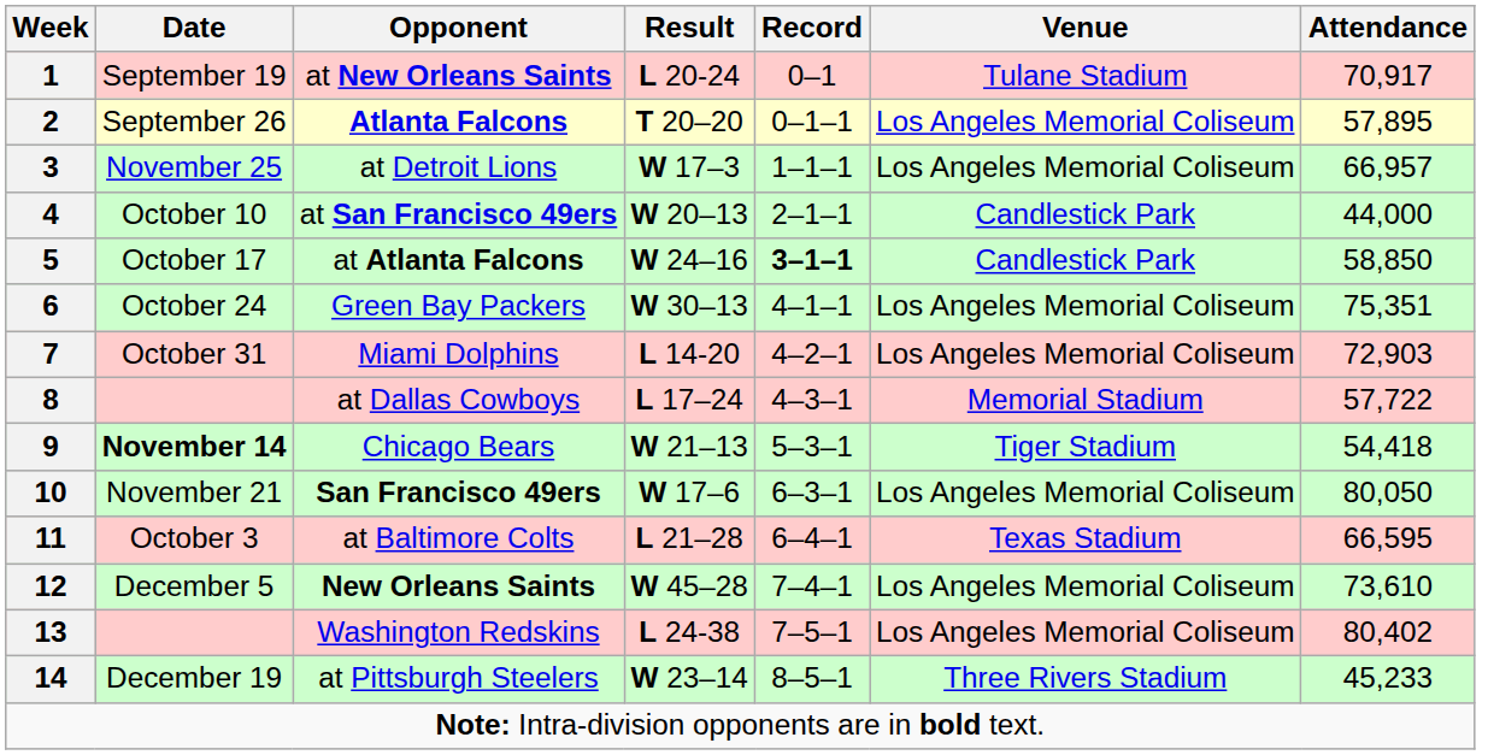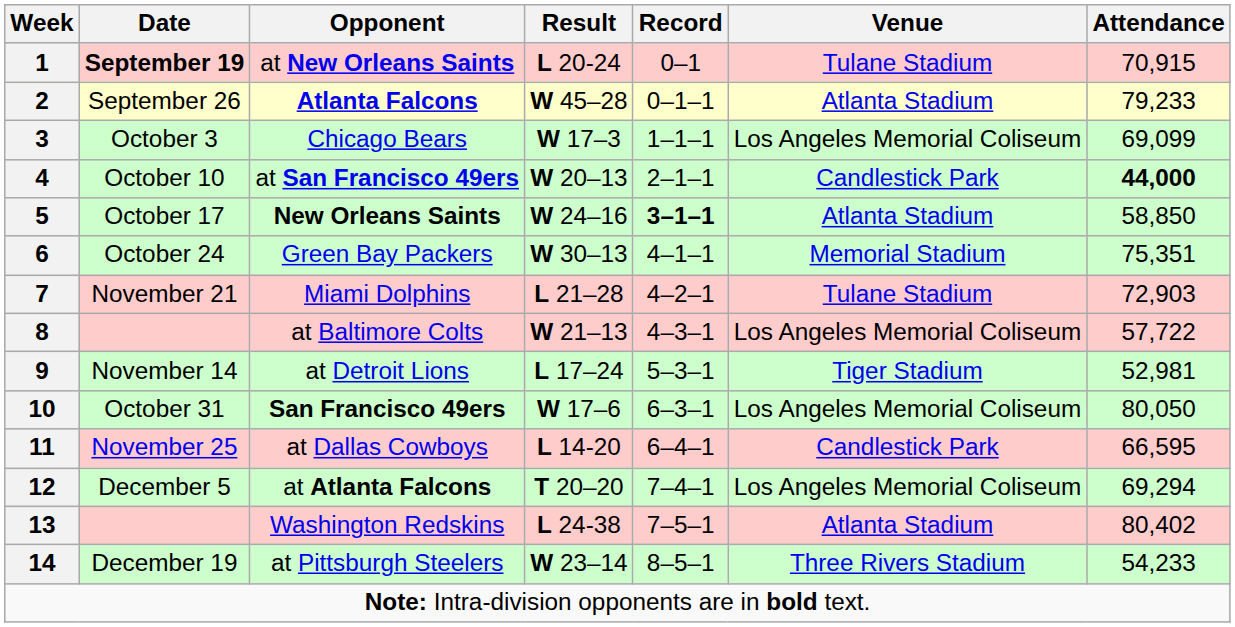1 | Date: normal -> bold
1 | Attendance: 70,917 -> 70,915
2 | Result: T 20–20 -> W 45–28
2 | Venue: Los Angeles Memorial Coliseum -> Atlanta Stadium
2 | Attendance: 57,895 -> 79,233
3 | Date: November 25 -> October 3
3 | Opponent: at Detroit Lions -> Chicago Bears
3 | Attendance: 66,957 -> 69,099
4 | Attendance: normal -> bold
5 | Opponent: at Atlanta Falcons -> New Orleans Saints
5 | Venue: Candlestick Park -> Atlanta Stadium
6 | Venue: Los Angeles Memorial Coliseum -> Memorial Stadium
7 | Date: October 31 -> November 21
7 | Result: L 14-20 -> L 21–28
7 | Venue: Los Angeles Memorial Coliseum -> Tulane Stadium
8 | Opponent: at Dallas Cowboys -> at Baltimore Colts
8 | Result: L 17–24 -> W 21–13
8 | Venue: Memorial Stadium -> Los Angeles Memorial Coliseum
9 | Date: bold -> normal
9 | Opponent: Chicago Bears -> at Detroit Lions
9 | Result: W 21–13 -> L 17–24
9 | Attendance: 54,418 -> 52,981
10 | Date: November 21 -> October 31
11 | Date: October 3 -> November 25
11 | Opponent: at Baltimore Colts -> at Dallas Cowboys
11 | Result: L 21–28 -> L 14-20
11 | Venue: Texas Stadium -> Candlestick Park
12 | Opponent: New Orleans Saints -> at Atlanta Falcons
12 | Result: W 45–28 -> T 20–20
12 | Attendance: 73,610 -> 69,294
13 | Venue: Los Angeles Memorial Coliseum -> Atlanta Stadium
14 | Attendance: 45,233 -> 54,233
